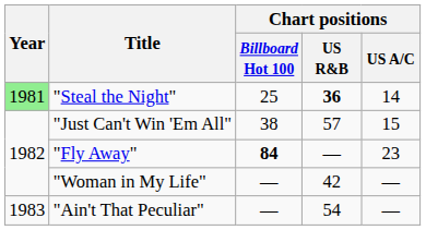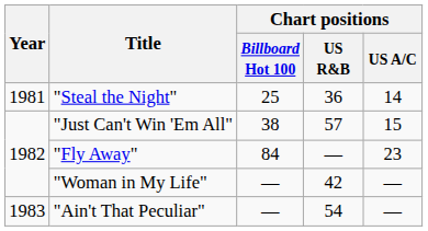"Steal the Night" | Year: lightgreen background -> no background
"Steal the Night" | Chart positions / US R&B: bold -> normal
"Fly Away" | Chart positions / Billboard Hot 100: bold -> normal
